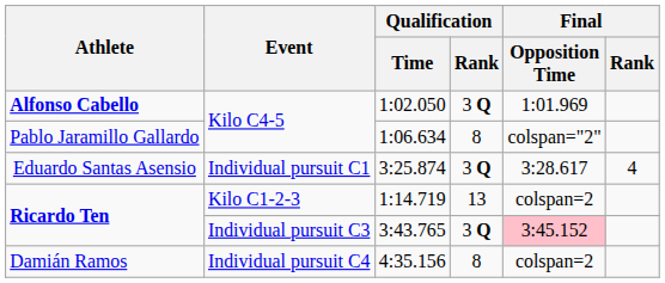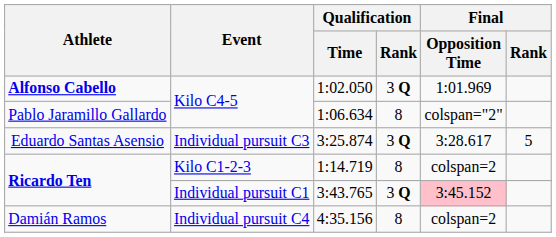3:25.874 | Event: Individual pursuit C1 -> Individual pursuit C3
3:25.874 | Final / Rank: 4 -> 5
1:14.719 | Qualification / Rank: 13 -> 8
3:43.765 | Event: Individual pursuit C3 -> Individual pursuit C1
